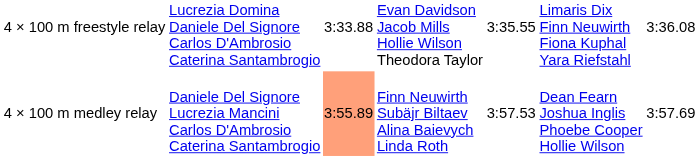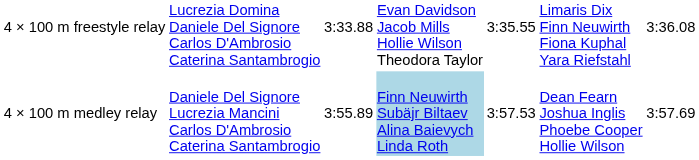4 × 100 m medley relay | column 3: lightsalmon background -> no background
4 × 100 m medley relay | column 4: no background -> lightblue background
